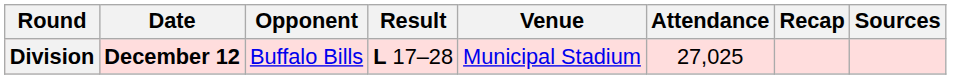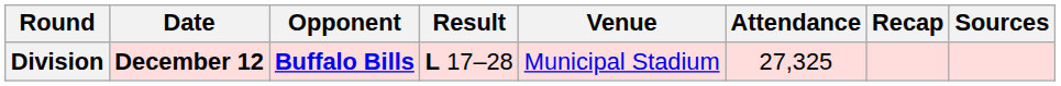Division | Opponent: normal -> bold
Division | Attendance: 27,025 -> 27,325
